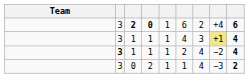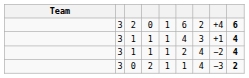row 2 | column 3: bold -> normal
row 2 | column 4: bold -> normal
row 3 | column 8: khaki background -> no background
row 4 | column 2: bold -> normal
